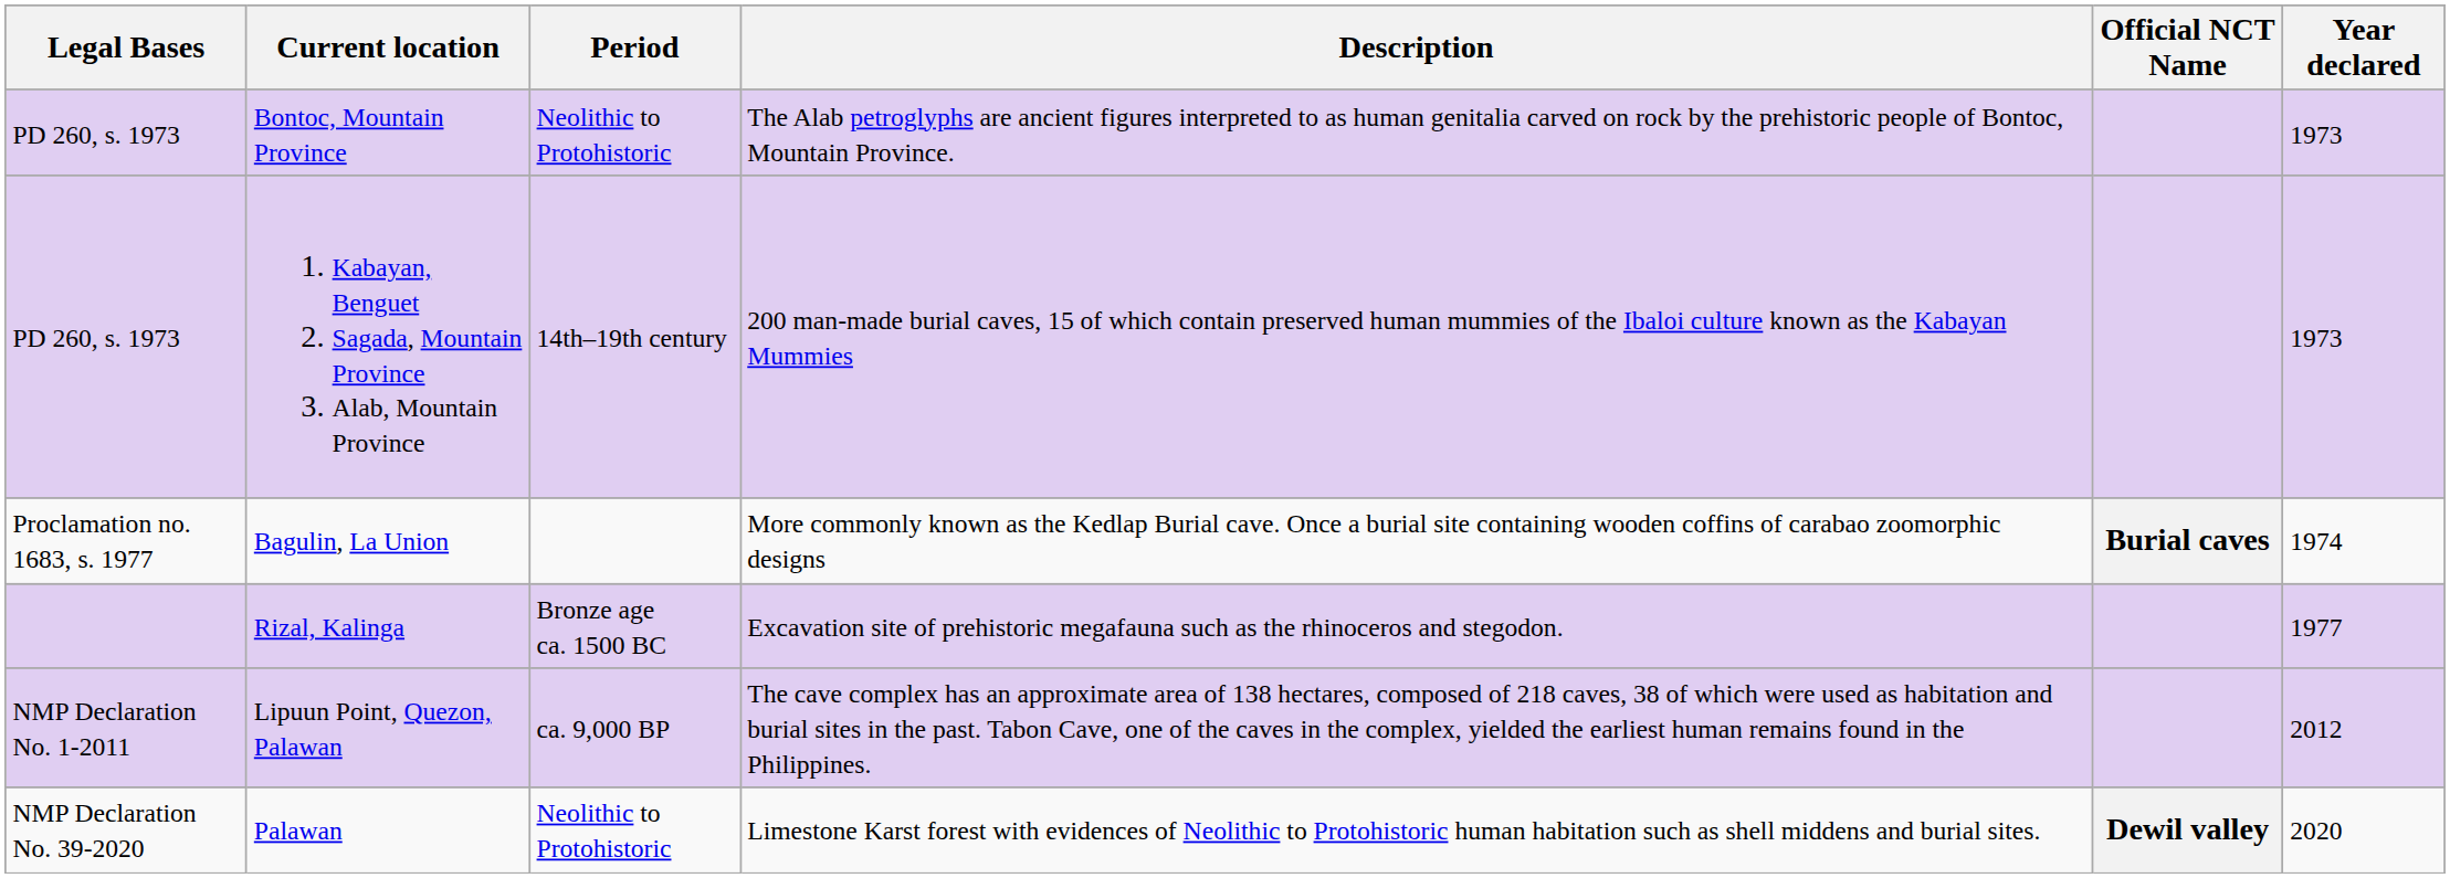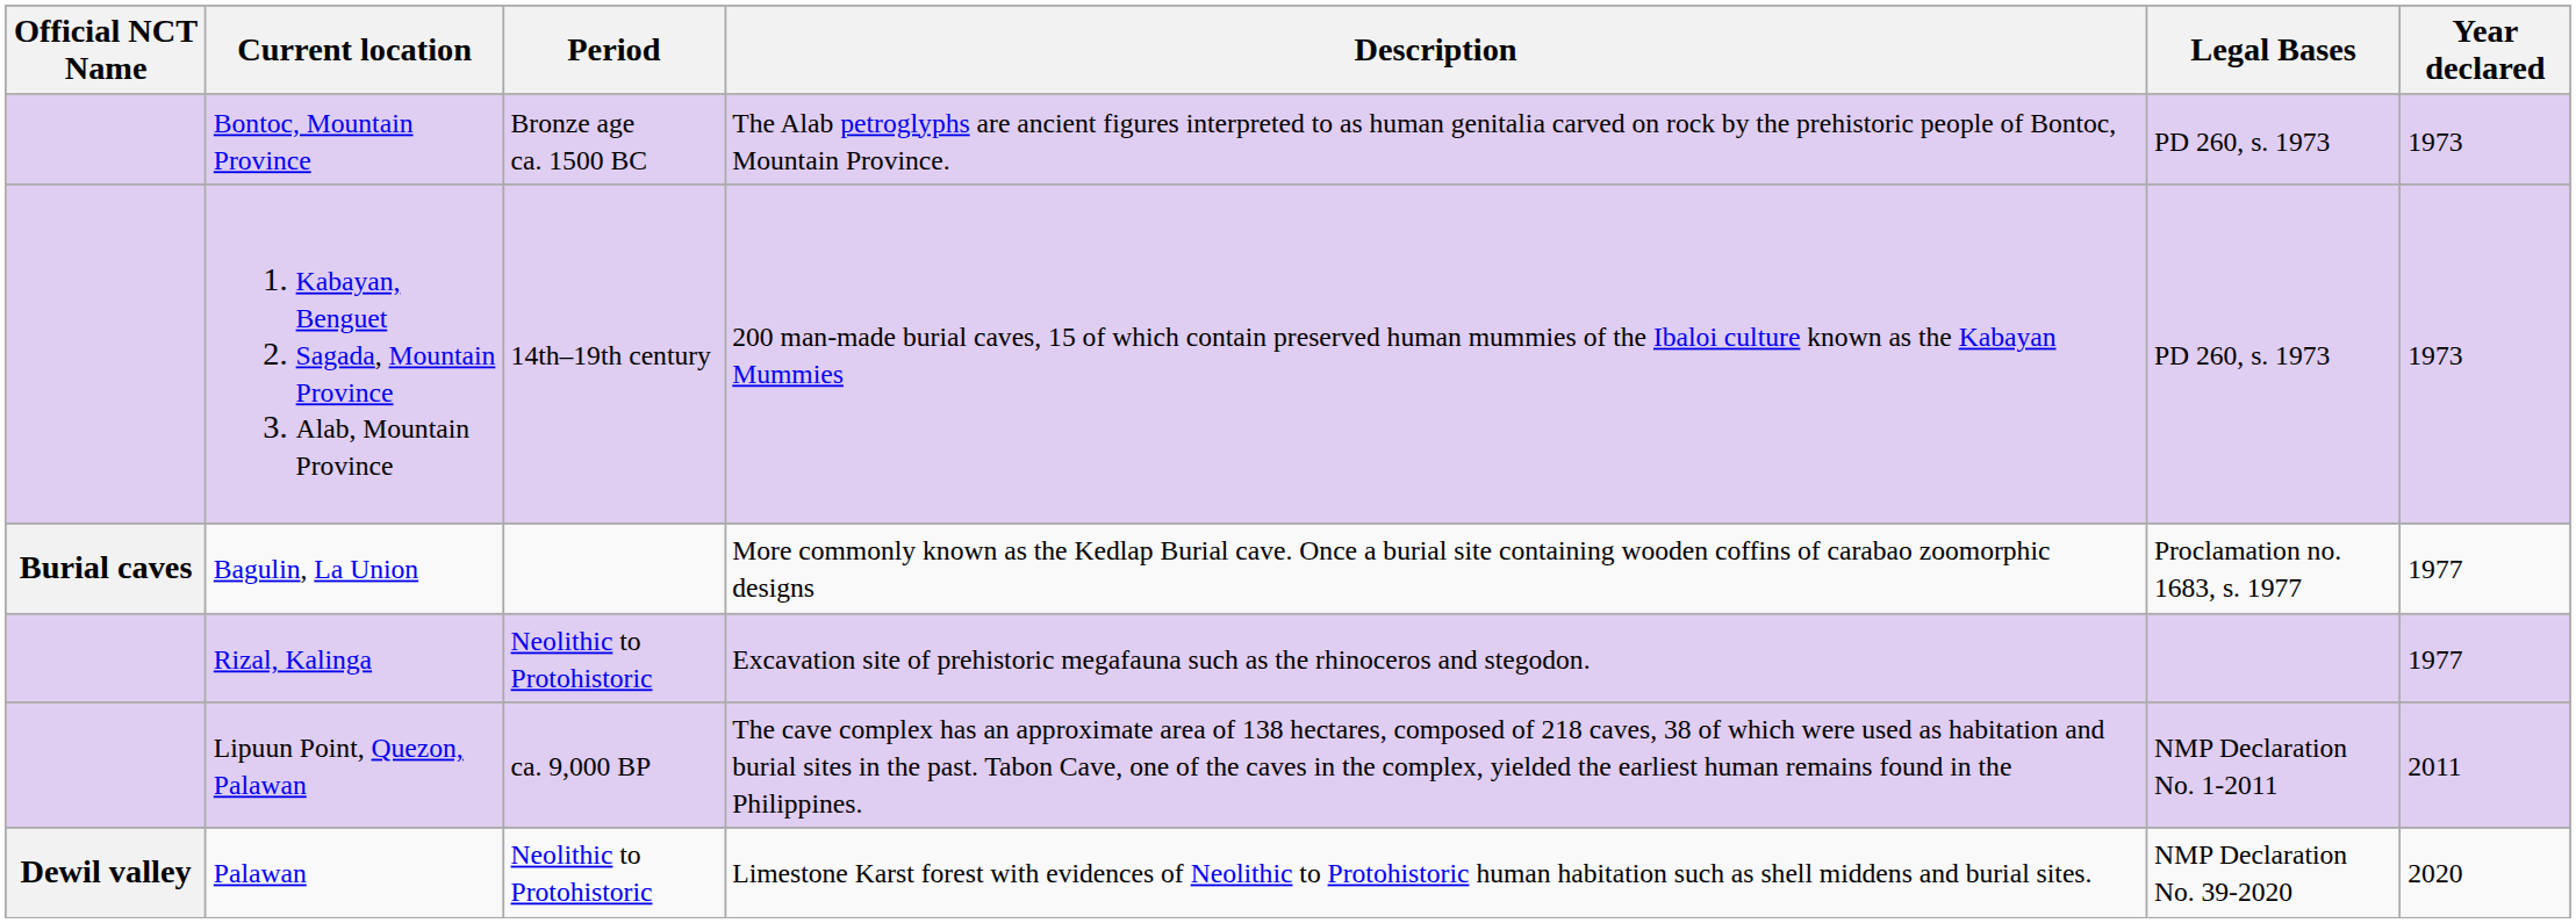columns swapped: Official NCT Name <-> Legal Bases
Bontoc, Mountain Province | Period: Neolithic to Protohistoric -> Bronze age ca. 1500 BC
Bagulin, La Union | Year declared: 1974 -> 1977
Rizal, Kalinga | Period: Bronze age ca. 1500 BC -> Neolithic to Protohistoric
Lipuun Point, Quezon, Palawan | Year declared: 2012 -> 2011
